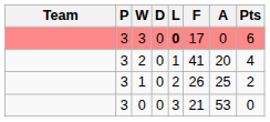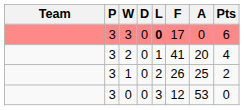row 5 | F: 21 -> 12
